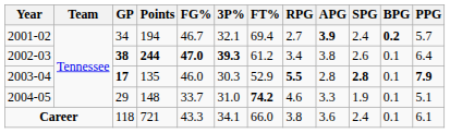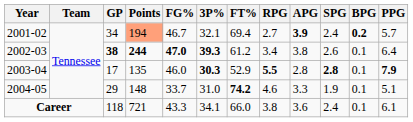2001-02 | Points: no background -> lightsalmon background
2003-04 | GP: bold -> normal
2003-04 | 3P%: normal -> bold
